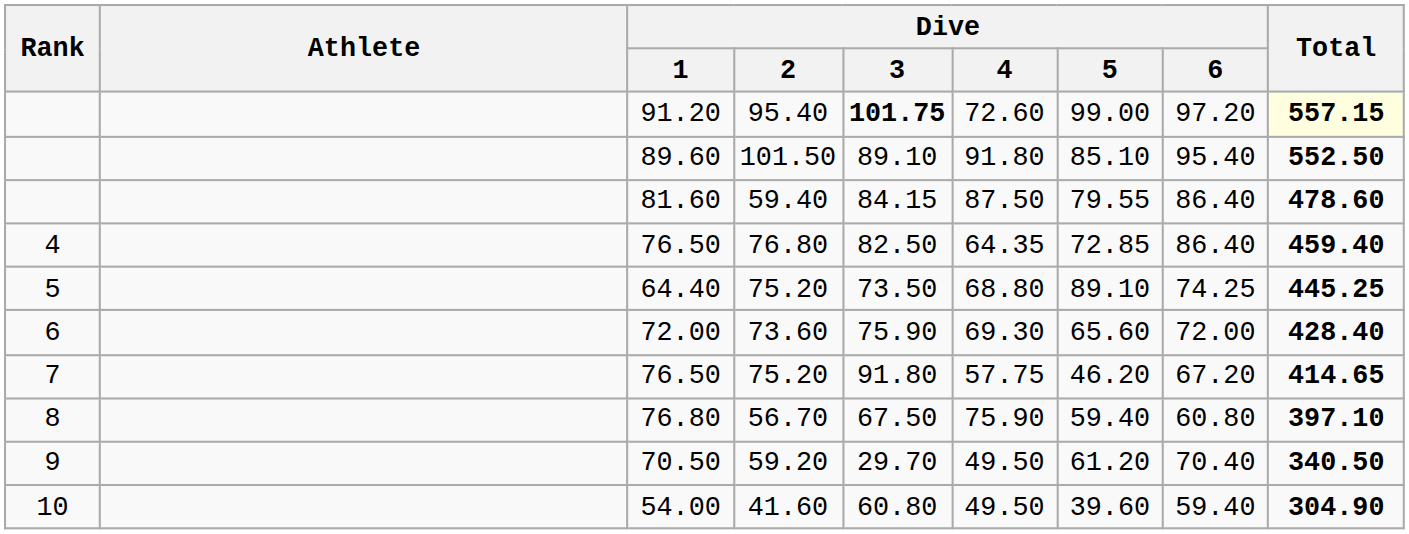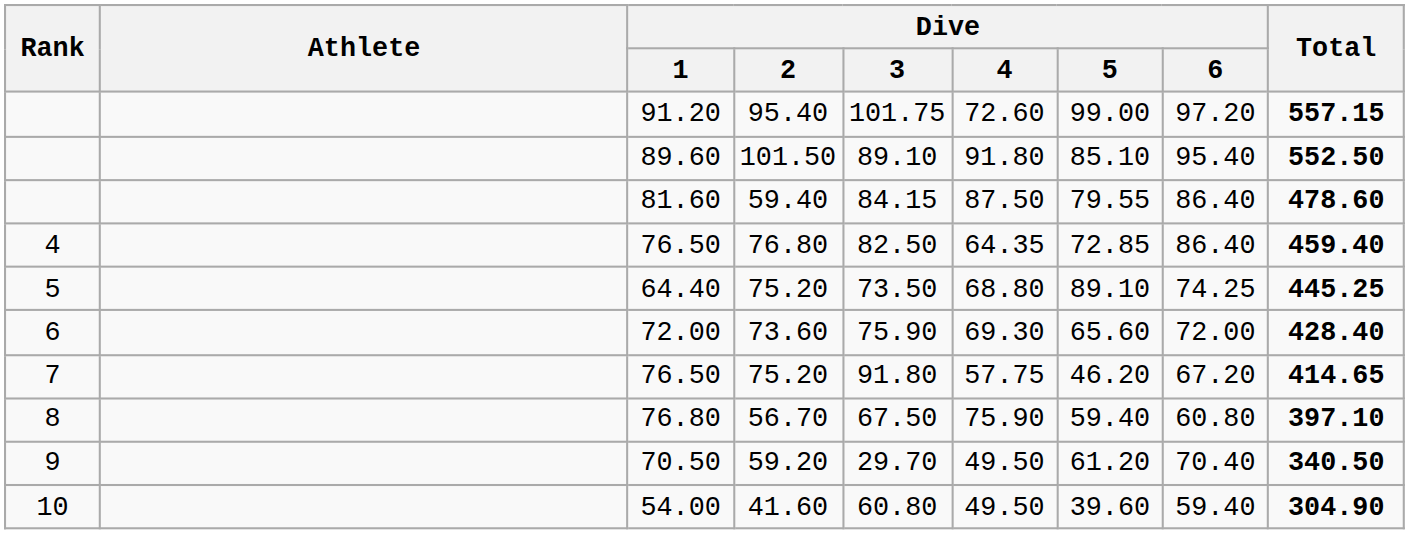91.20 | Dive / 3: bold -> normal
91.20 | Total: lightyellow background -> no background
